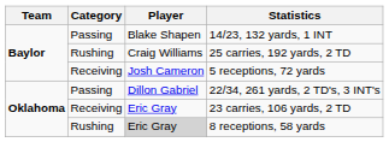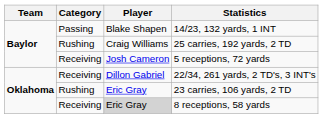22/34, 261 yards, 2 TD's, 3 INT's | Category: Passing -> Receiving
23 carries, 106 yards, 2 TD | Category: Receiving -> Rushing
8 receptions, 58 yards | Category: Rushing -> Receiving
